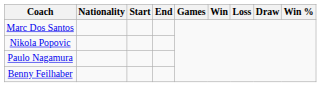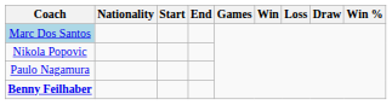Marc Dos Santos | Coach: no background -> lightblue background
Benny Feilhaber | Coach: normal -> bold
